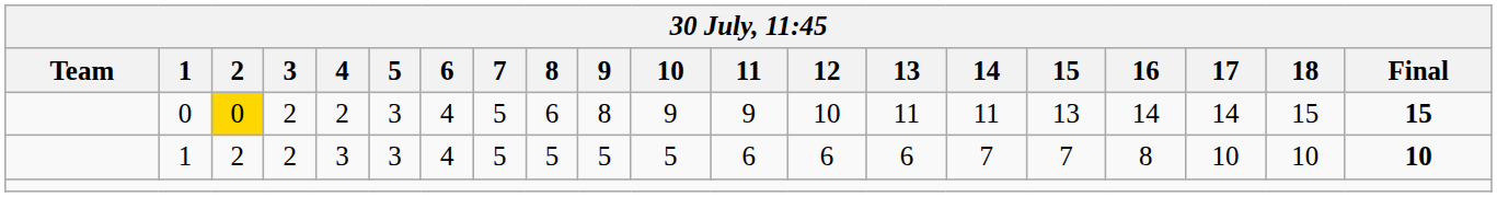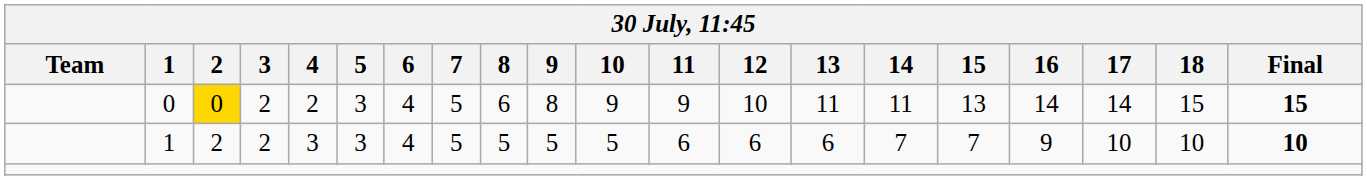row 4 | 16: 8 -> 9
